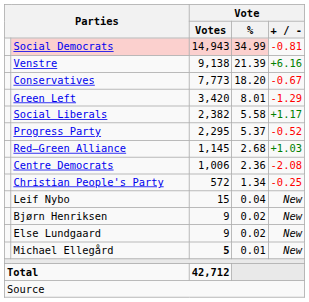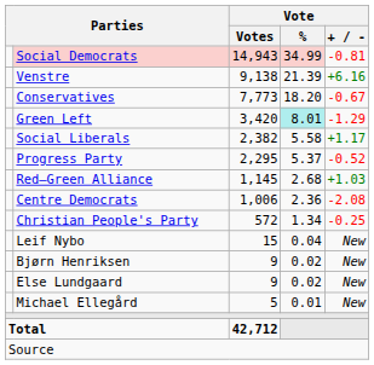Green Left | Vote / %: no background -> paleturquoise background
Michael Ellegård | Vote / Votes: bold -> normal
